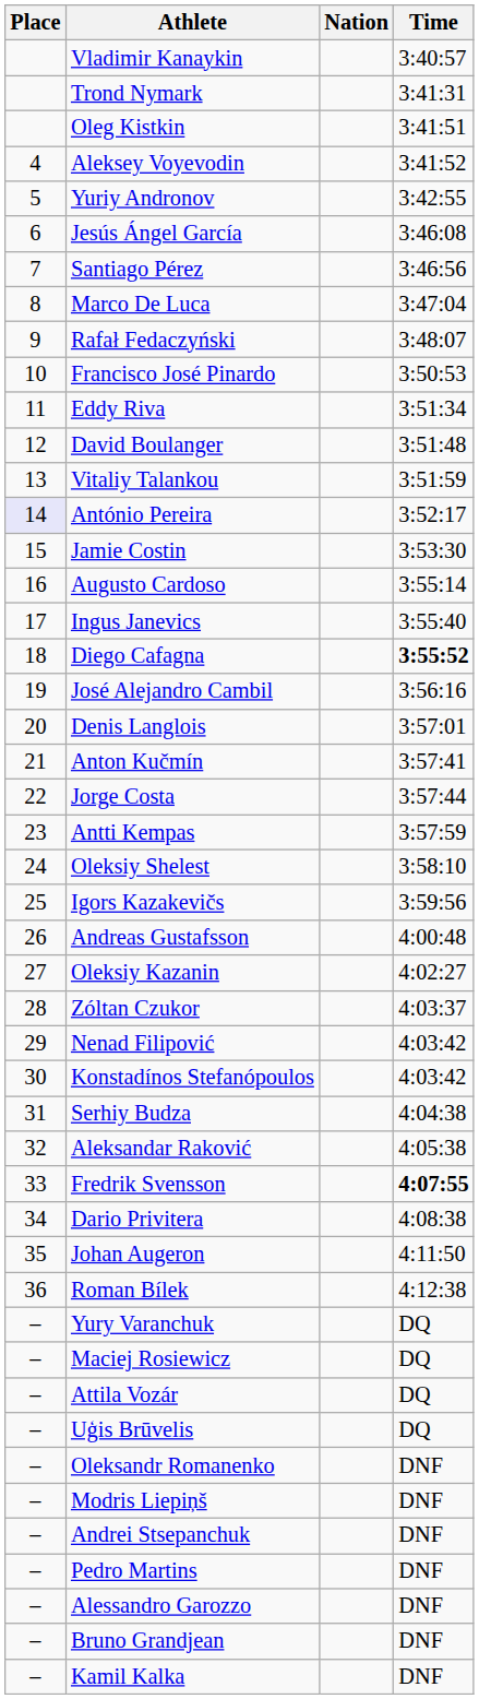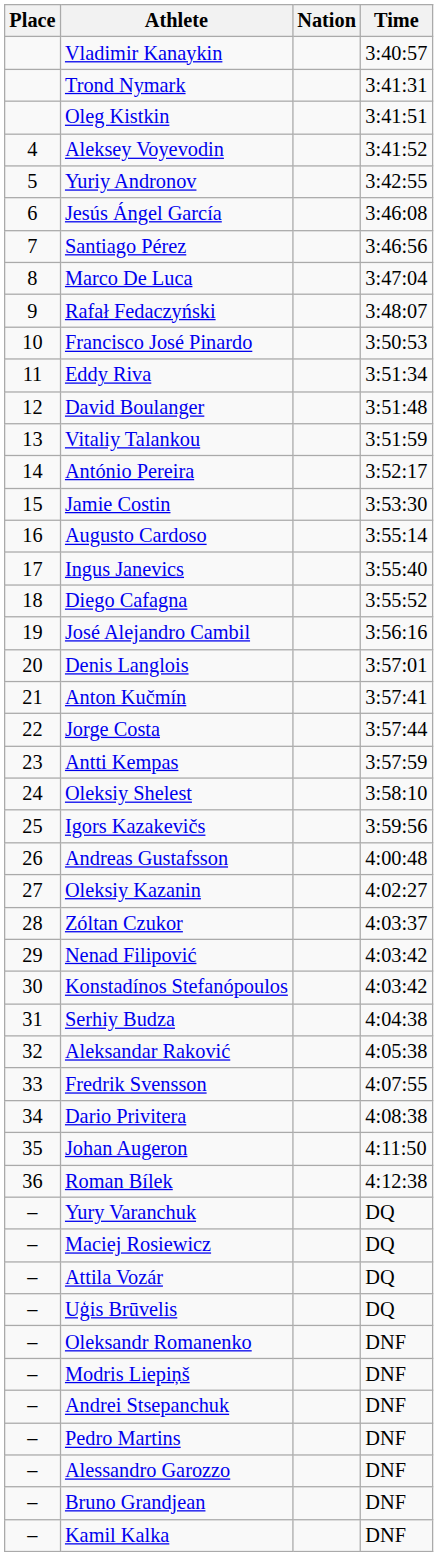António Pereira | Place: lavender background -> no background
Diego Cafagna | Time: bold -> normal
Fredrik Svensson | Time: bold -> normal
